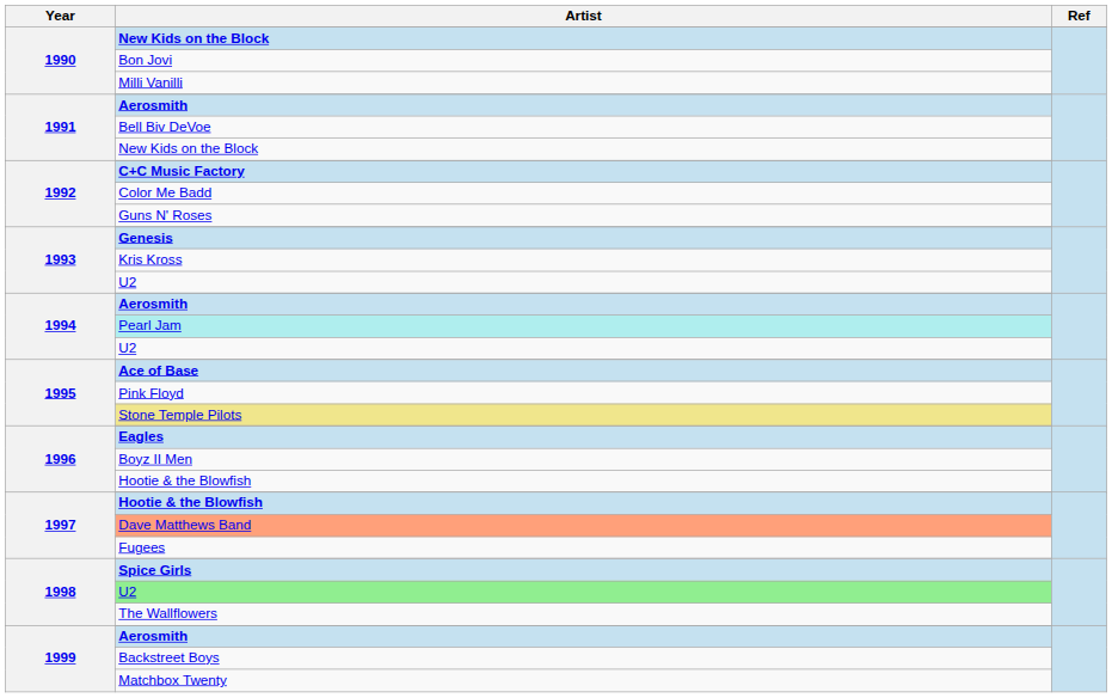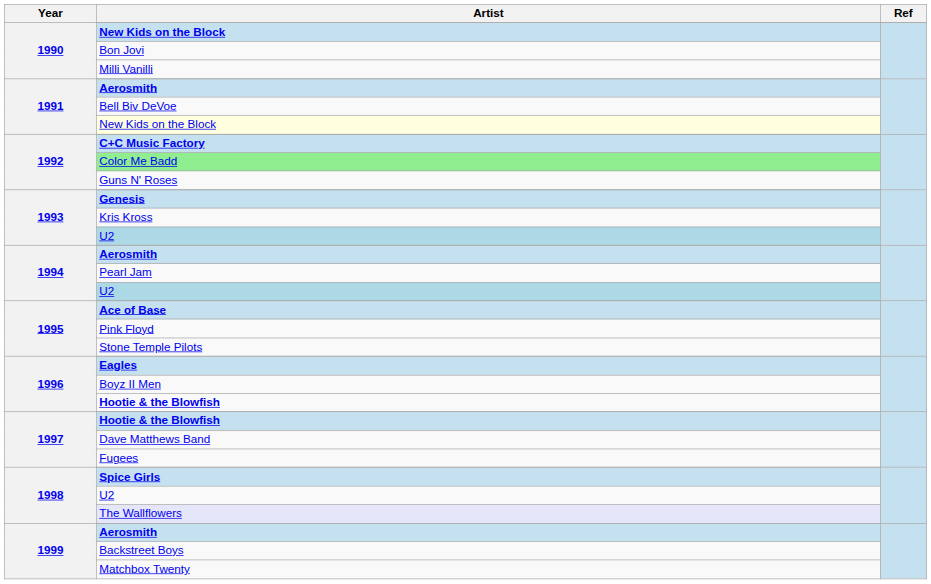1991 / New Kids on the Block | Artist: no background -> lightyellow background
Color Me Badd | Artist: no background -> lightgreen background
1993 / U2 | Artist: no background -> lightblue background
Pearl Jam | Artist: paleturquoise background -> no background
1994 / U2 | Artist: no background -> lightblue background
Stone Temple Pilots | Artist: khaki background -> no background
1996 / Hootie & the Blowfish | Artist: normal -> bold
Dave Matthews Band | Artist: lightsalmon background -> no background
1998 / U2 | Artist: lightgreen background -> no background
The Wallflowers | Artist: no background -> lavender background
